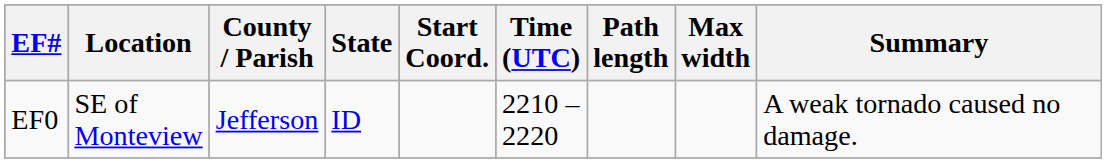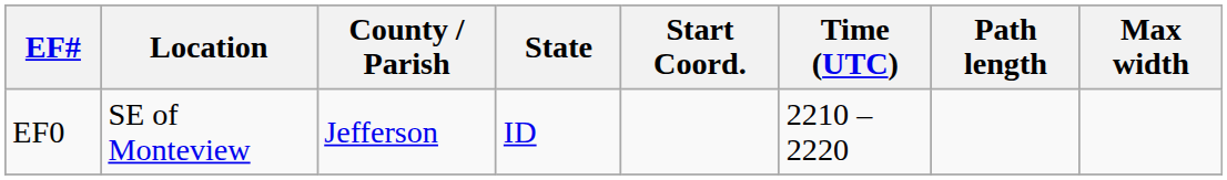- column: Summary | A weak tornado caused no damage.
